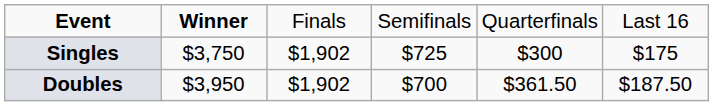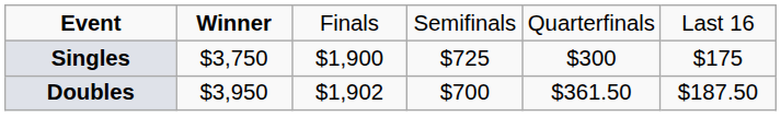Singles | column 3: $1,902 -> $1,900
